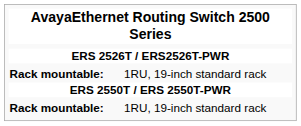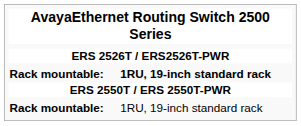row 3 | column 2: normal -> bold
